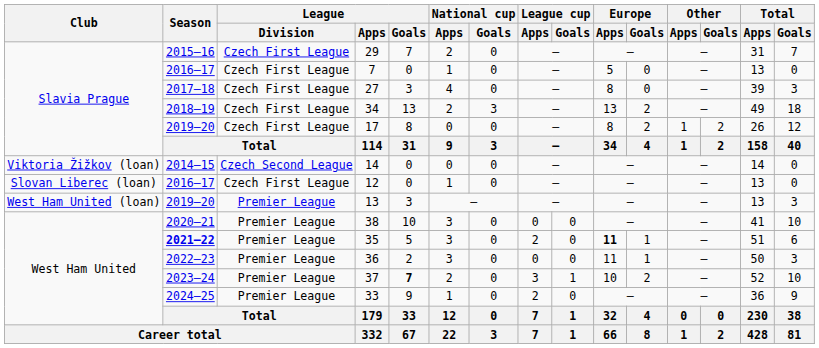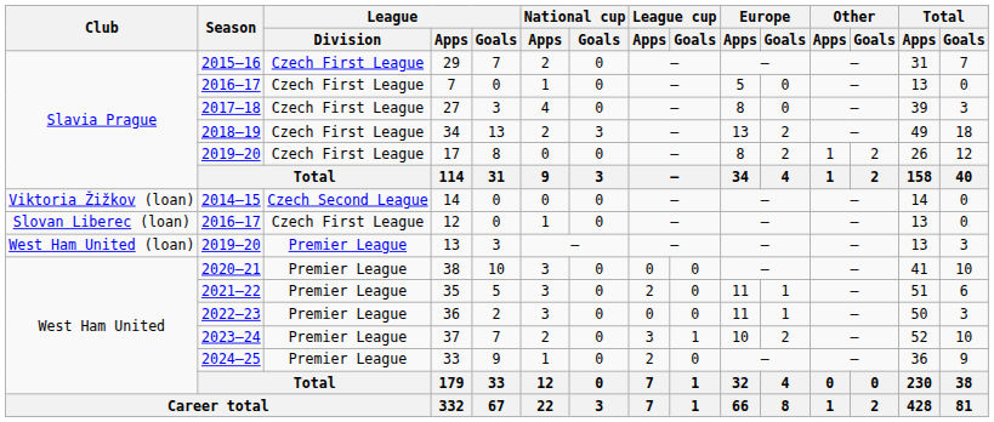35 | Season: bold -> normal
35 | Europe / Apps: bold -> normal
37 | League / Goals: bold -> normal
